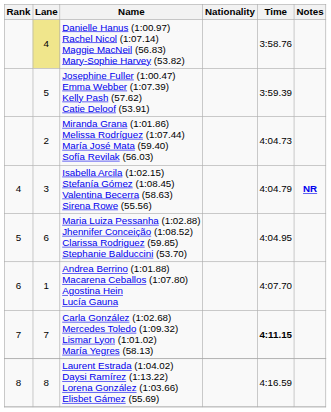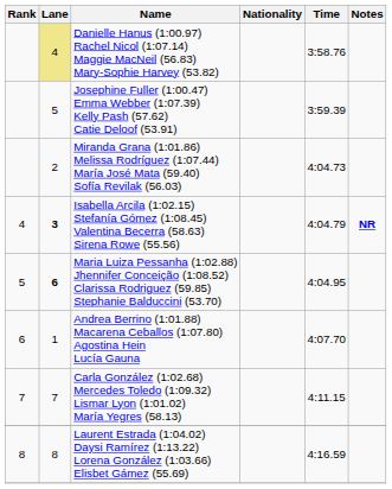row 5 | Lane: normal -> bold
row 6 | Lane: normal -> bold
row 8 | Time: bold -> normal
